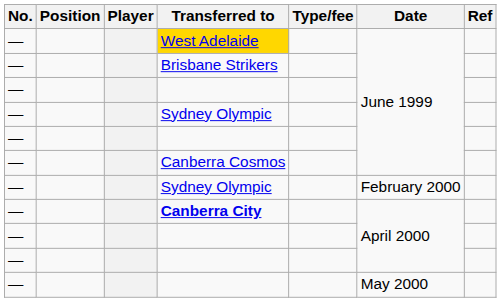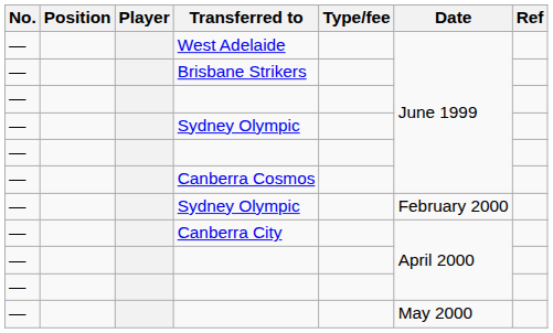West Adelaide | Transferred to: gold background -> no background
Canberra City | Transferred to: bold -> normal
